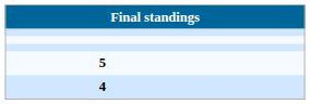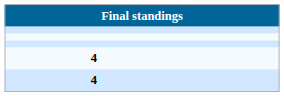row 2 | column 1: 5 -> 4
